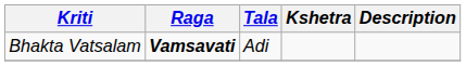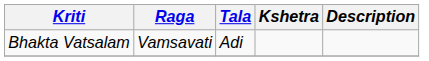Bhakta Vatsalam | Raga: bold -> normal
